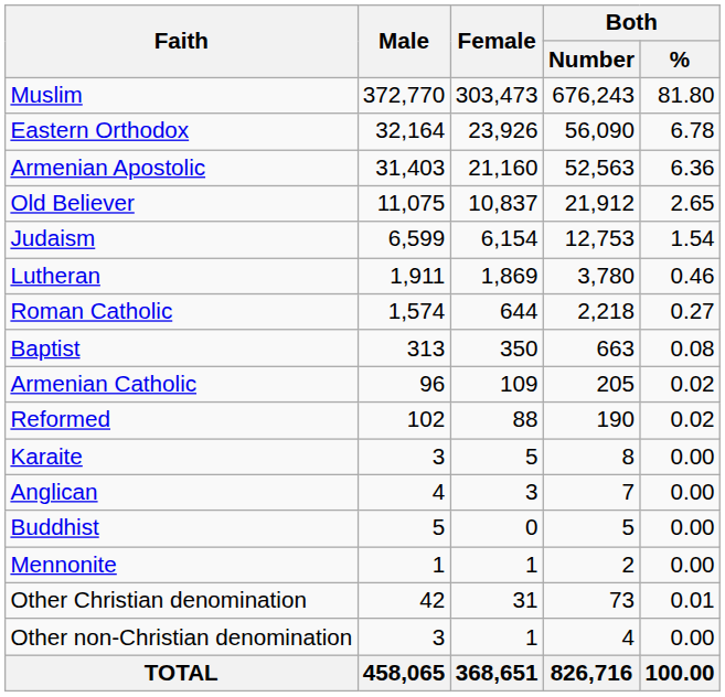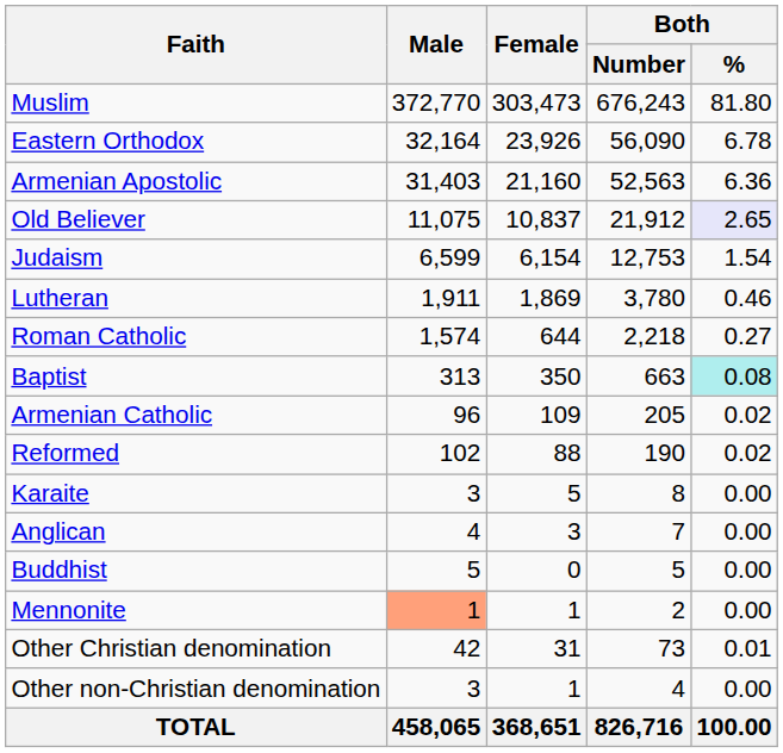Old Believer | Both / %: no background -> lavender background
Baptist | Both / %: no background -> paleturquoise background
Mennonite | Male: no background -> lightsalmon background
